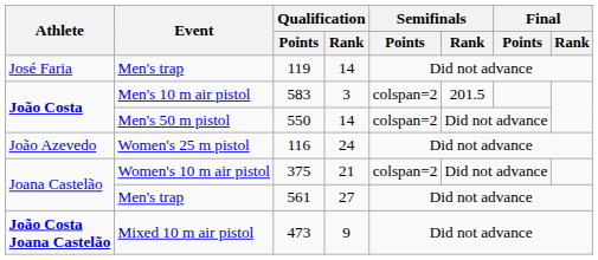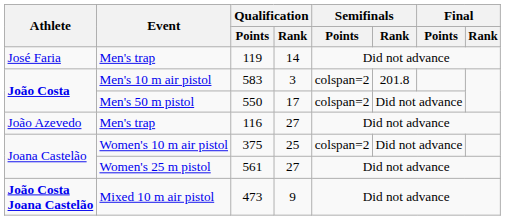583 | Semifinals / Rank: 201.5 -> 201.8
550 | Qualification / Rank: 14 -> 17
116 | Event: Women's 25 m pistol -> Men's trap
116 | Qualification / Rank: 24 -> 27
375 | Qualification / Rank: 21 -> 25
561 | Event: Men's trap -> Women's 25 m pistol
